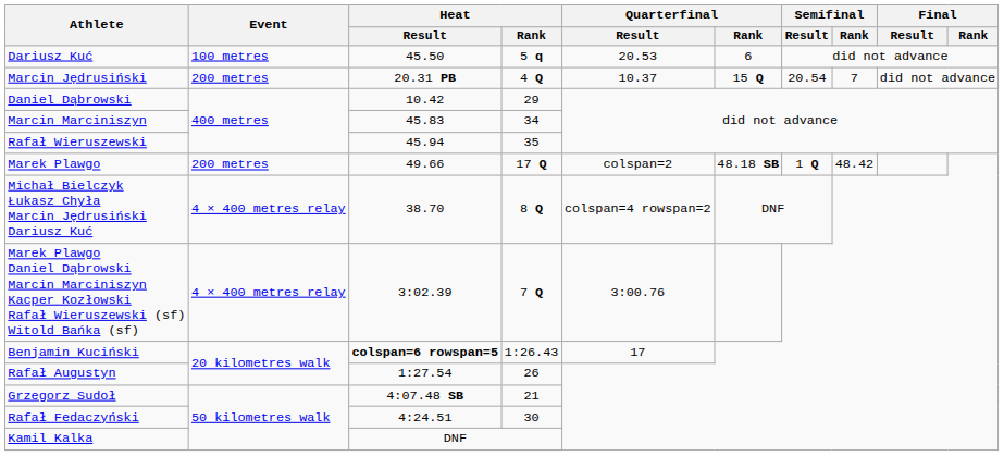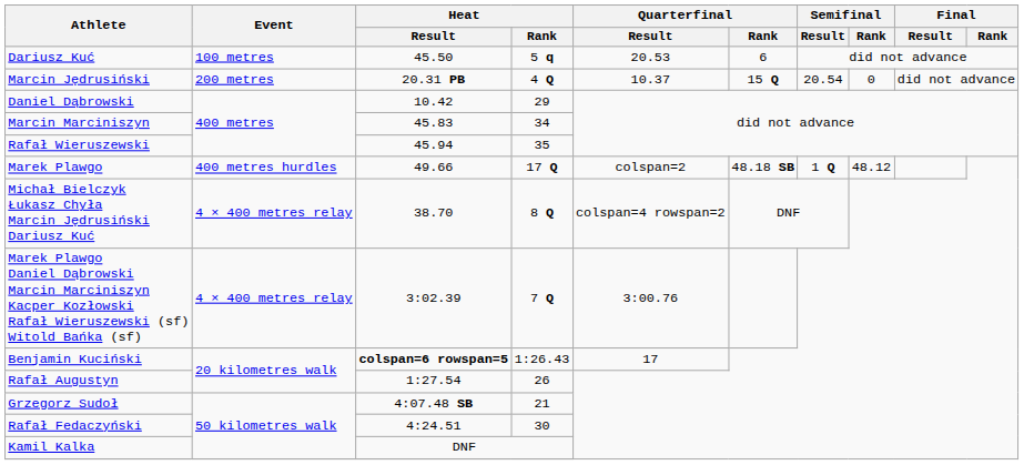Marcin Jędrusiński | Semifinal / Rank: 7 -> 0
Marek Plawgo | Event: 200 metres -> 400 metres hurdles
Marek Plawgo | Semifinal / Rank: 48.42 -> 48.12
